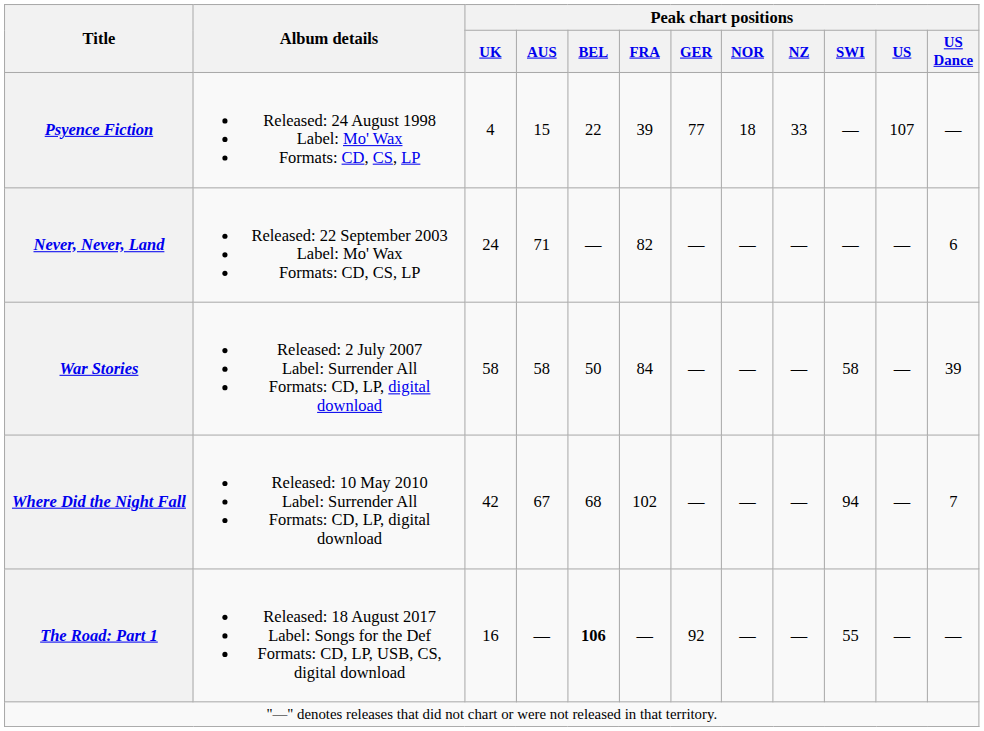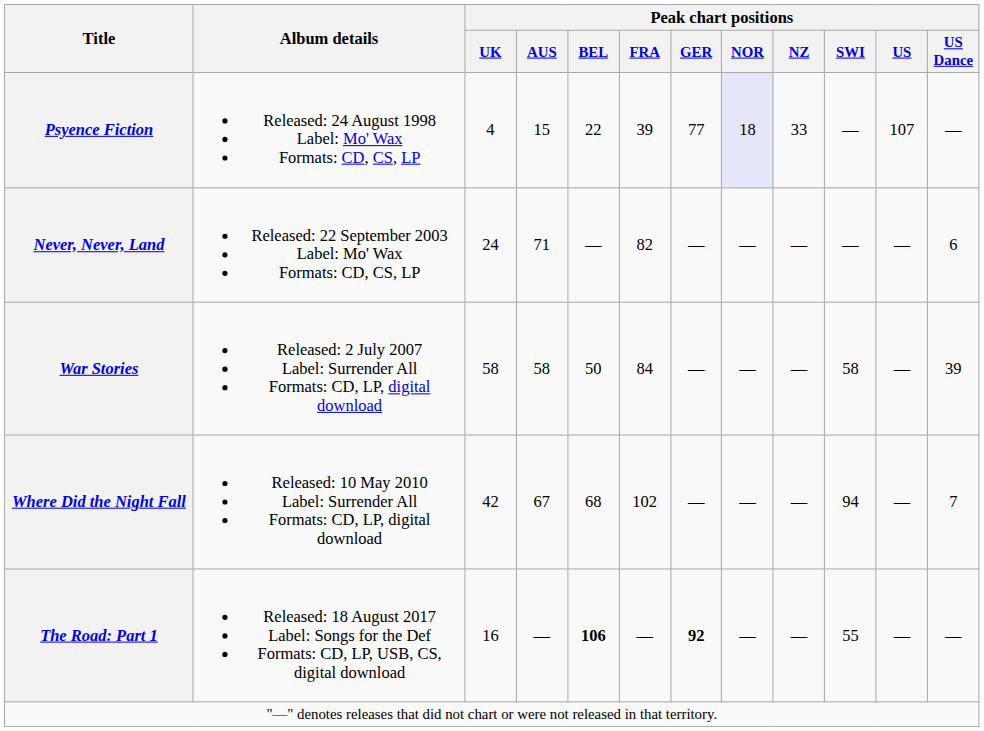Psyence Fiction | Peak chart positions / NOR: no background -> lavender background
The Road: Part 1 | Peak chart positions / GER: normal -> bold
